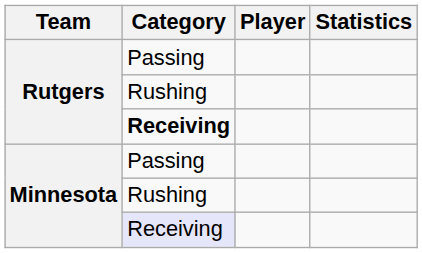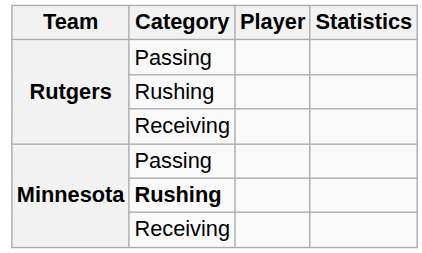Rutgers / Receiving | Category: bold -> normal
Minnesota / Rushing | Category: normal -> bold
Minnesota / Receiving | Category: lavender background -> no background
